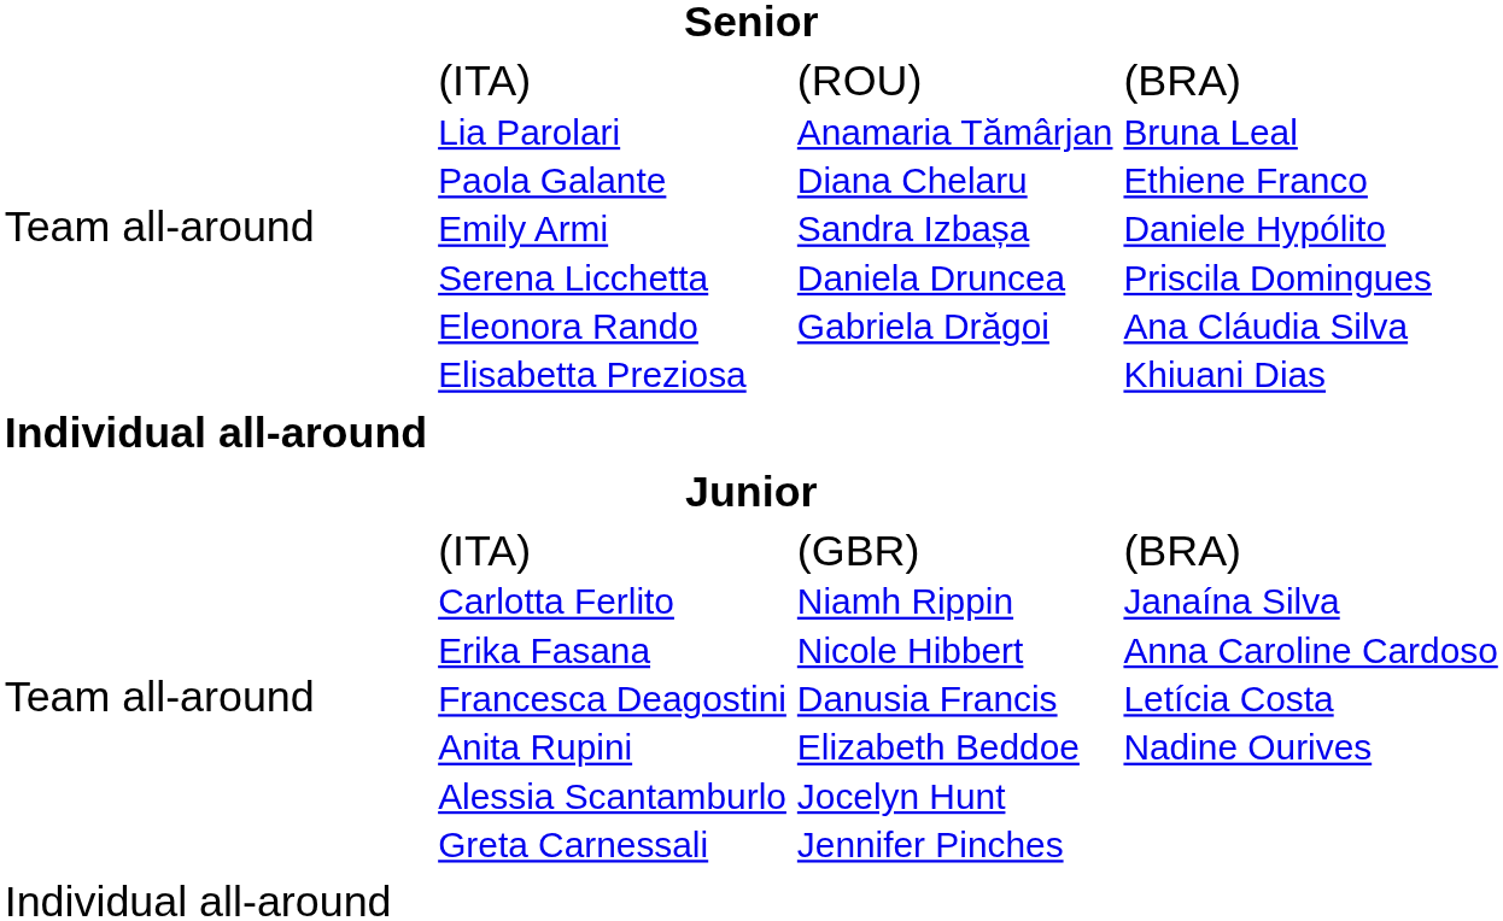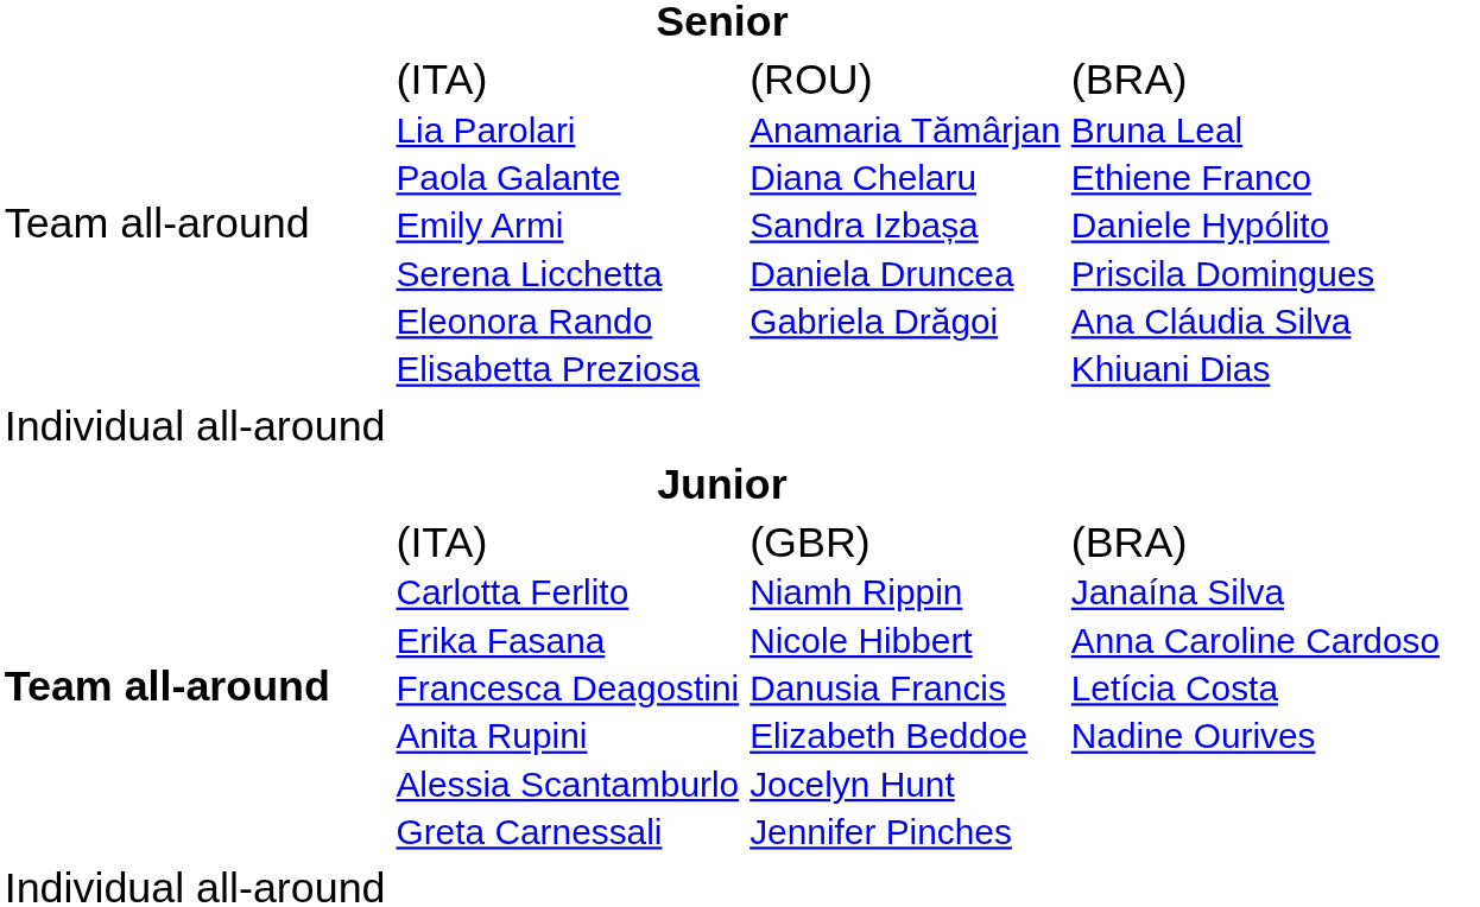row 3 | column 1: bold -> normal
row 5 | column 1: normal -> bold
